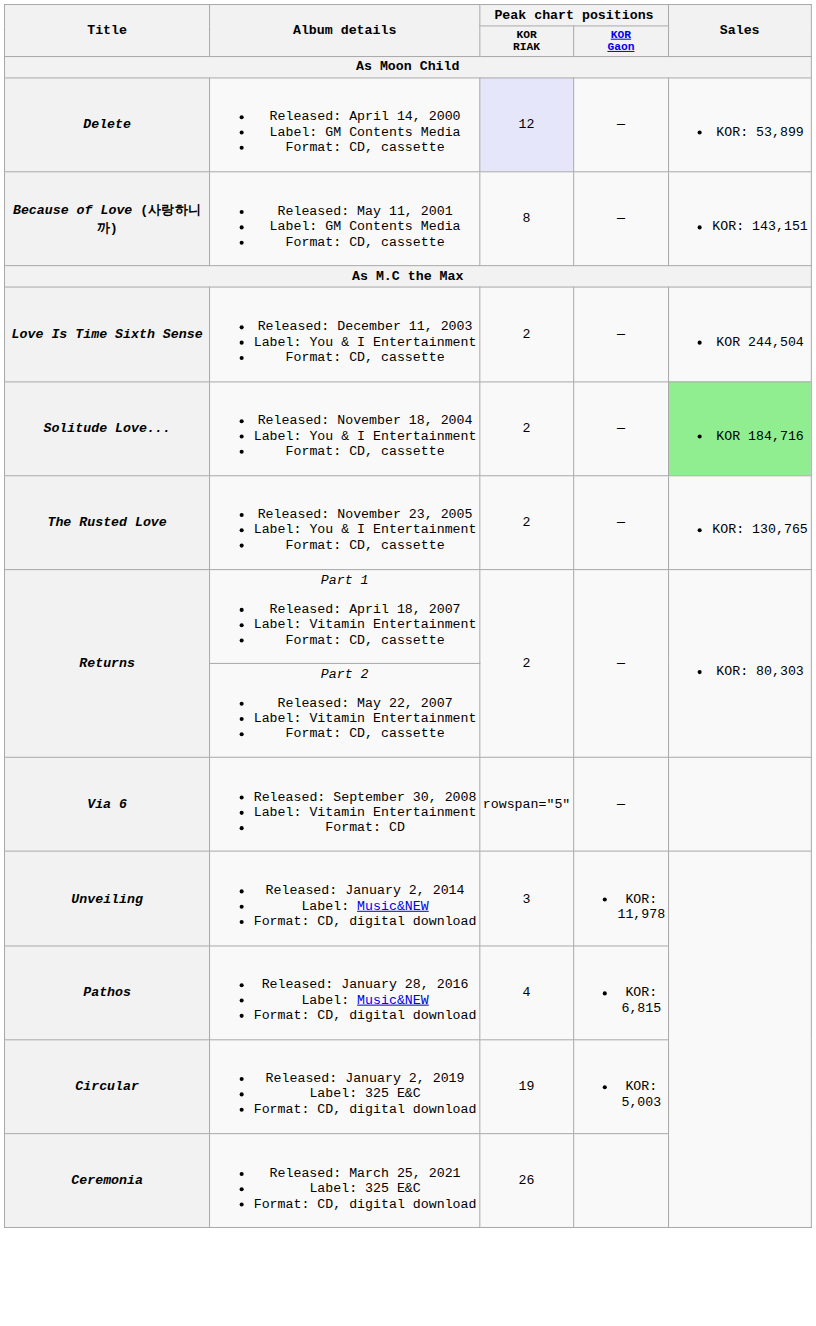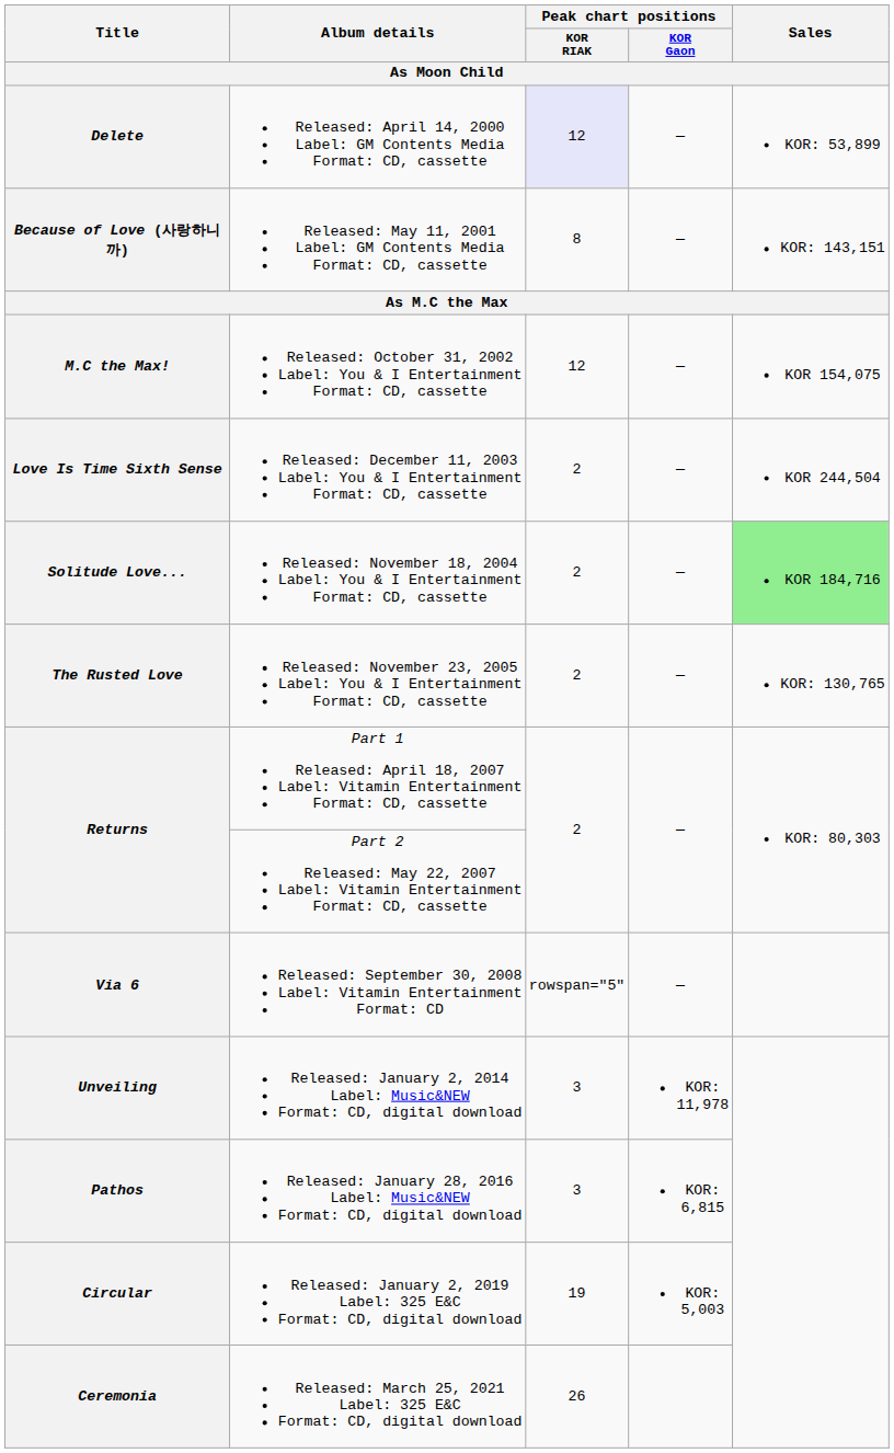+ row: M.C the Max! | Released: October 31, 2002 Label: You & I Entertainment Format: CD, cassette | 12 | — | KOR 154,075
Pathos | Peak chart positions / KOR RIAK: 4 -> 3
